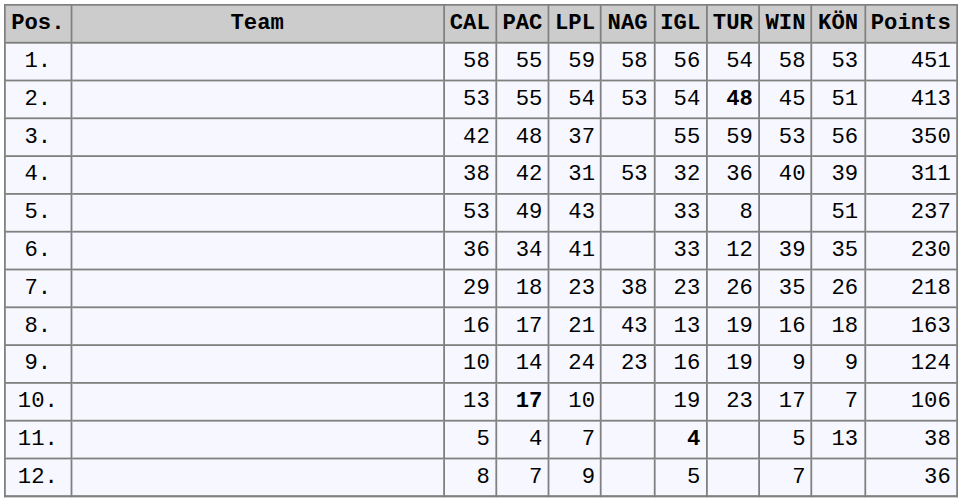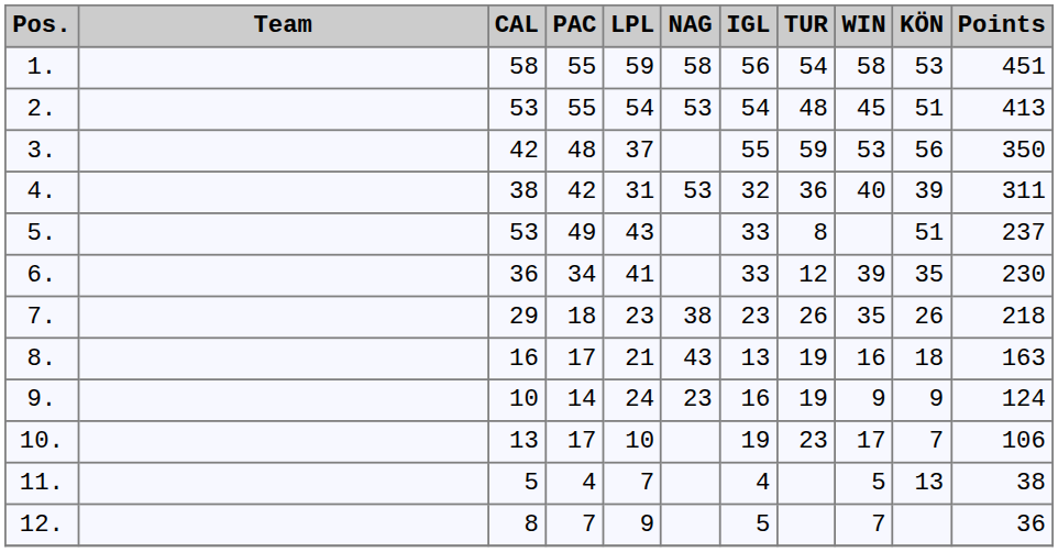2. | TUR: bold -> normal
10. | PAC: bold -> normal
11. | IGL: bold -> normal
